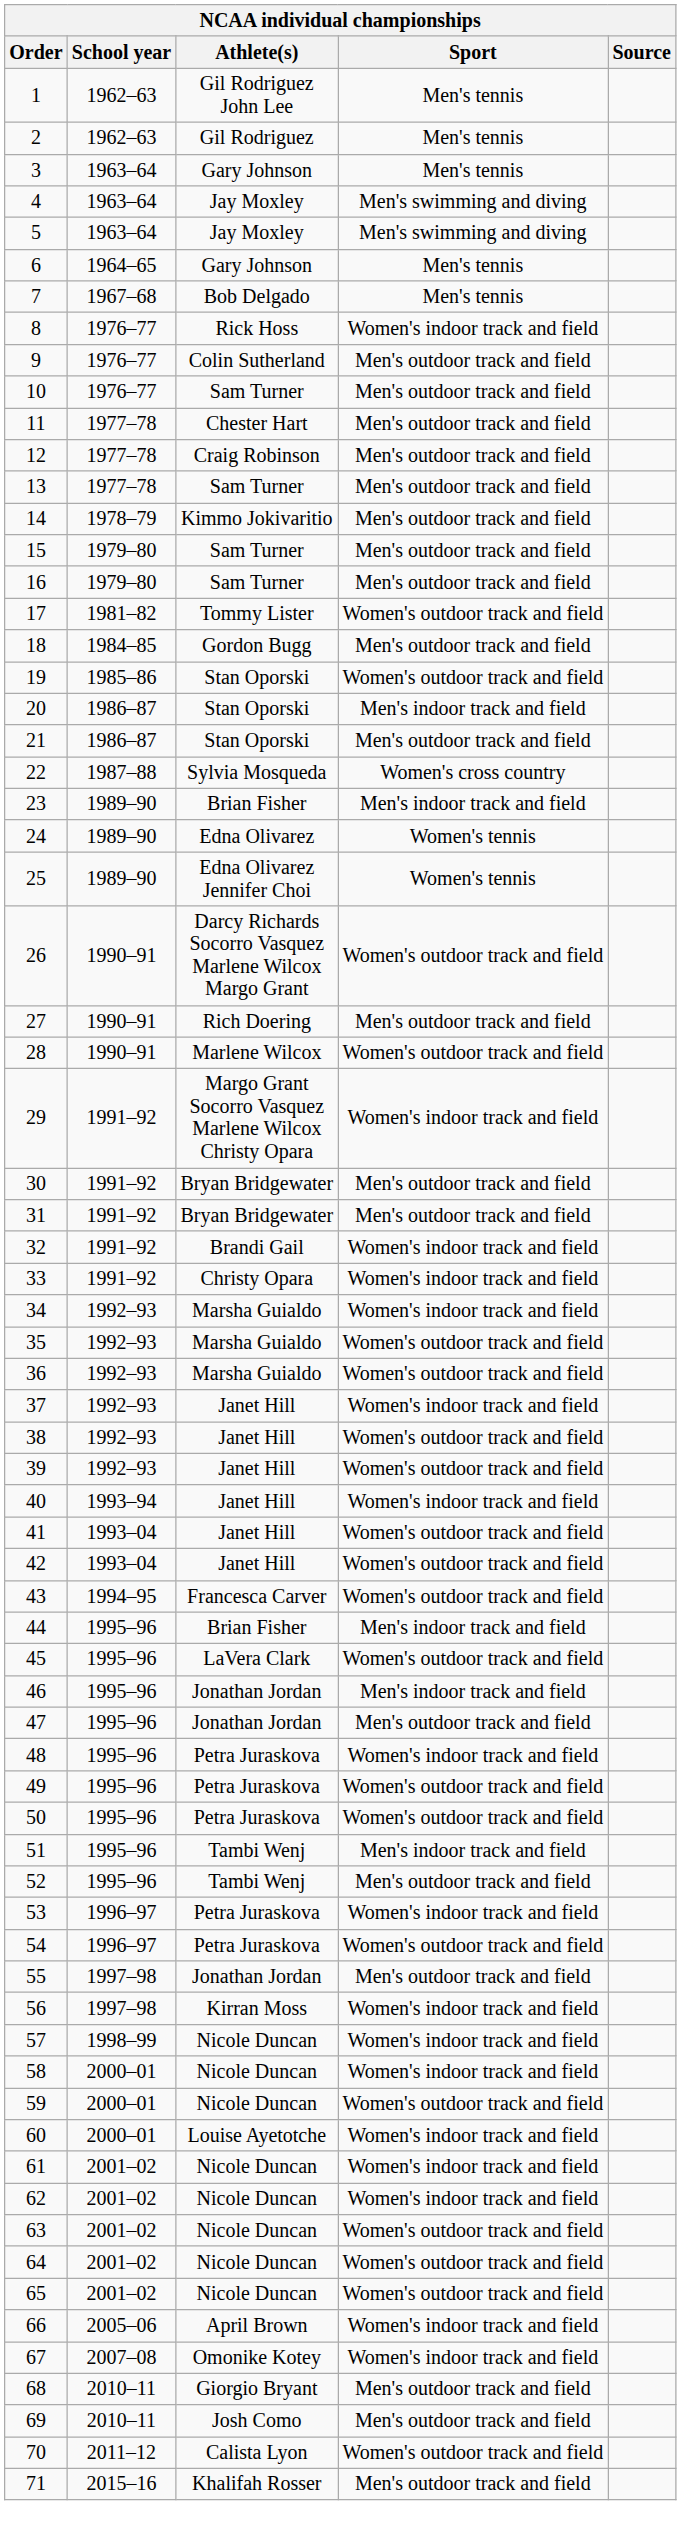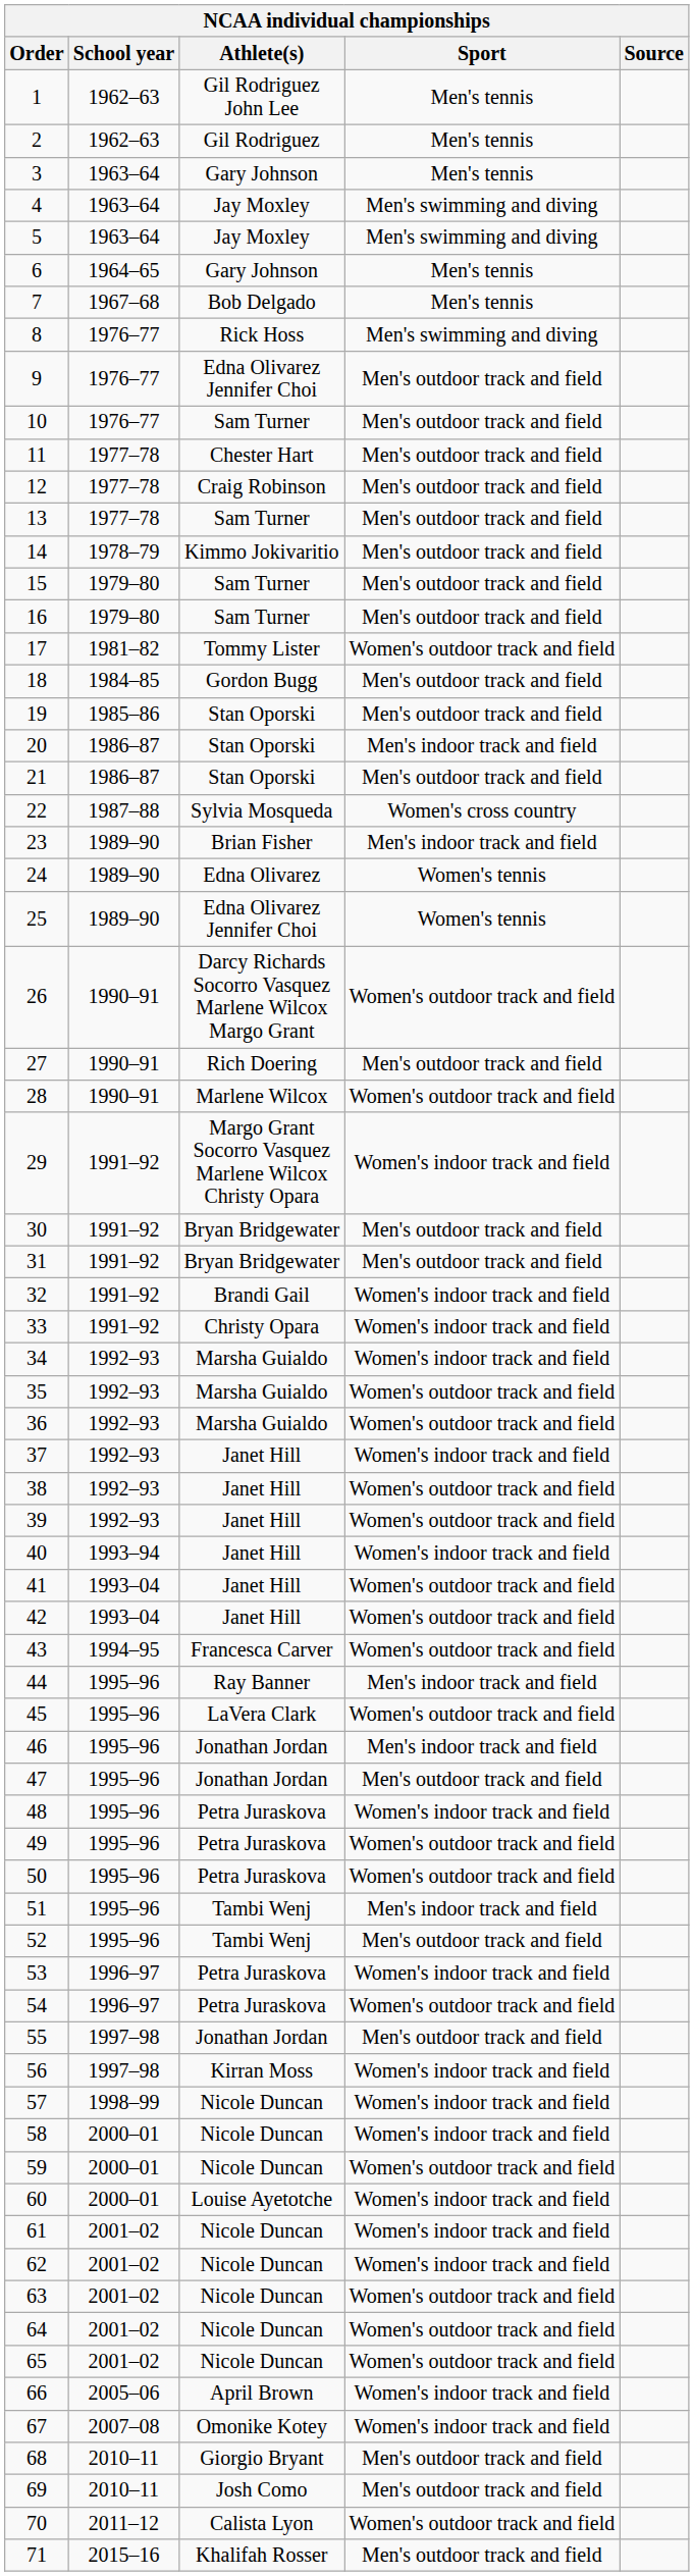8 | Sport: Women's indoor track and field -> Men's swimming and diving
9 | Athlete(s): Colin Sutherland -> Edna Olivarez Jennifer Choi
19 | Sport: Women's outdoor track and field -> Men's outdoor track and field
44 | Athlete(s): Brian Fisher -> Ray Banner
